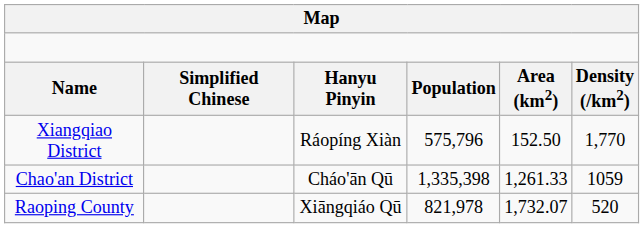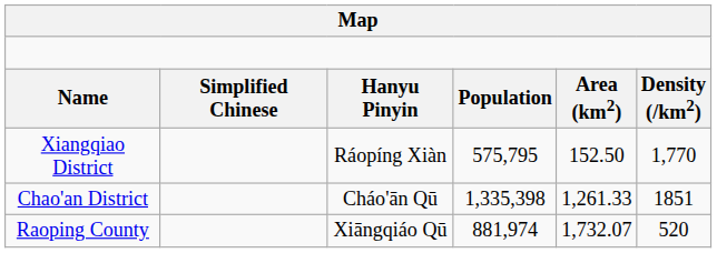Xiangqiao District | column 4: 575,796 -> 575,795
Chao'an District | column 6: 1059 -> 1851
Raoping County | column 4: 821,978 -> 881,974
